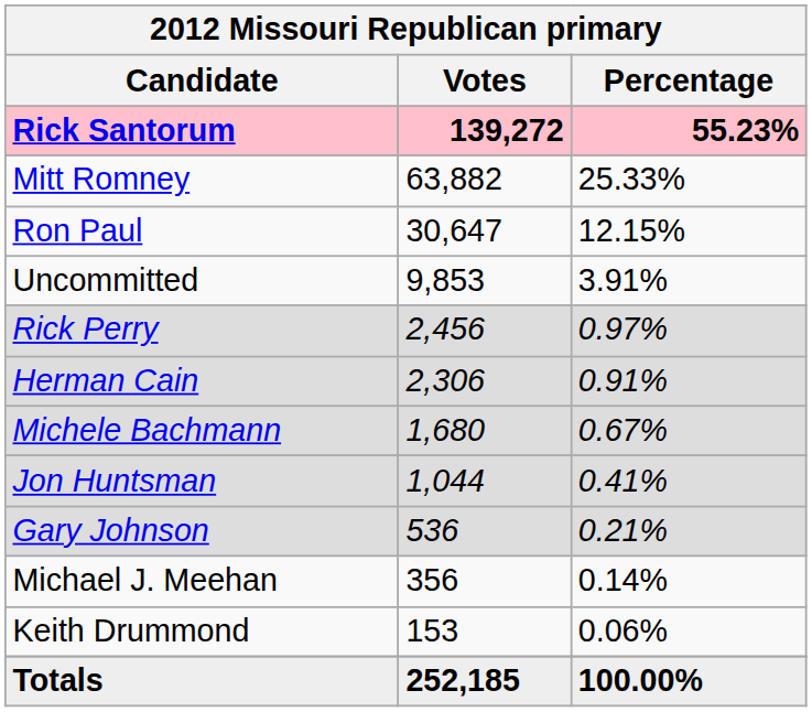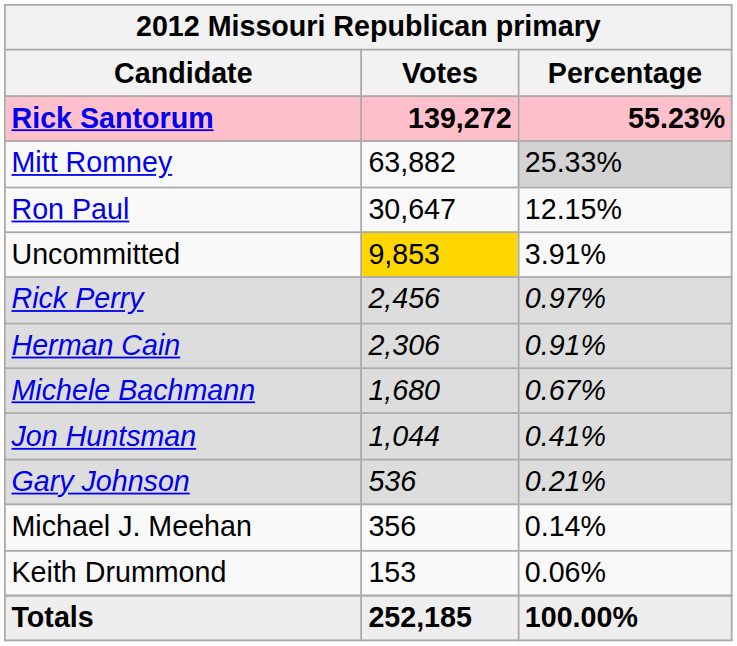Mitt Romney | Percentage: no background -> lightgrey background
Uncommitted | Votes: no background -> gold background
